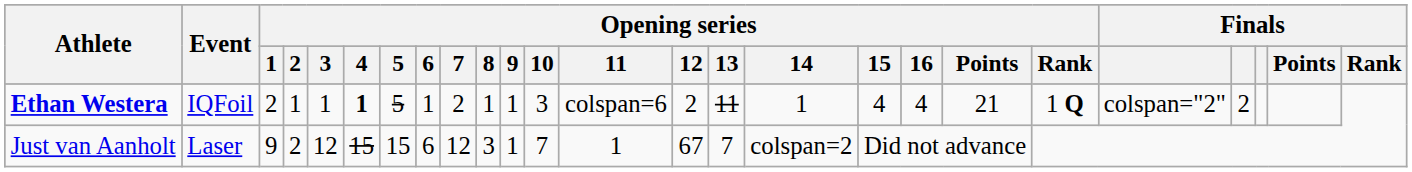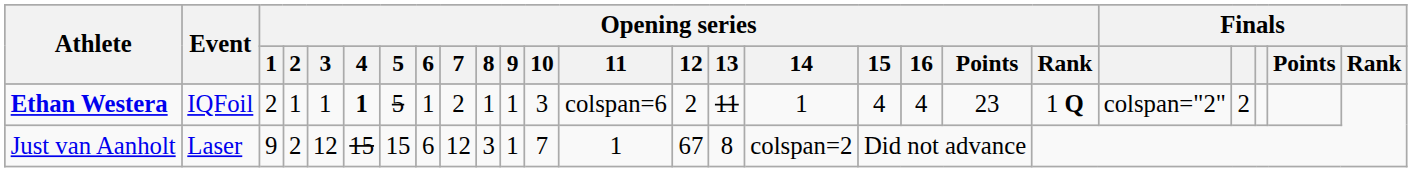Ethan Westera | Opening series / Points: 21 -> 23
Just van Aanholt | Opening series / 13: 7 -> 8
